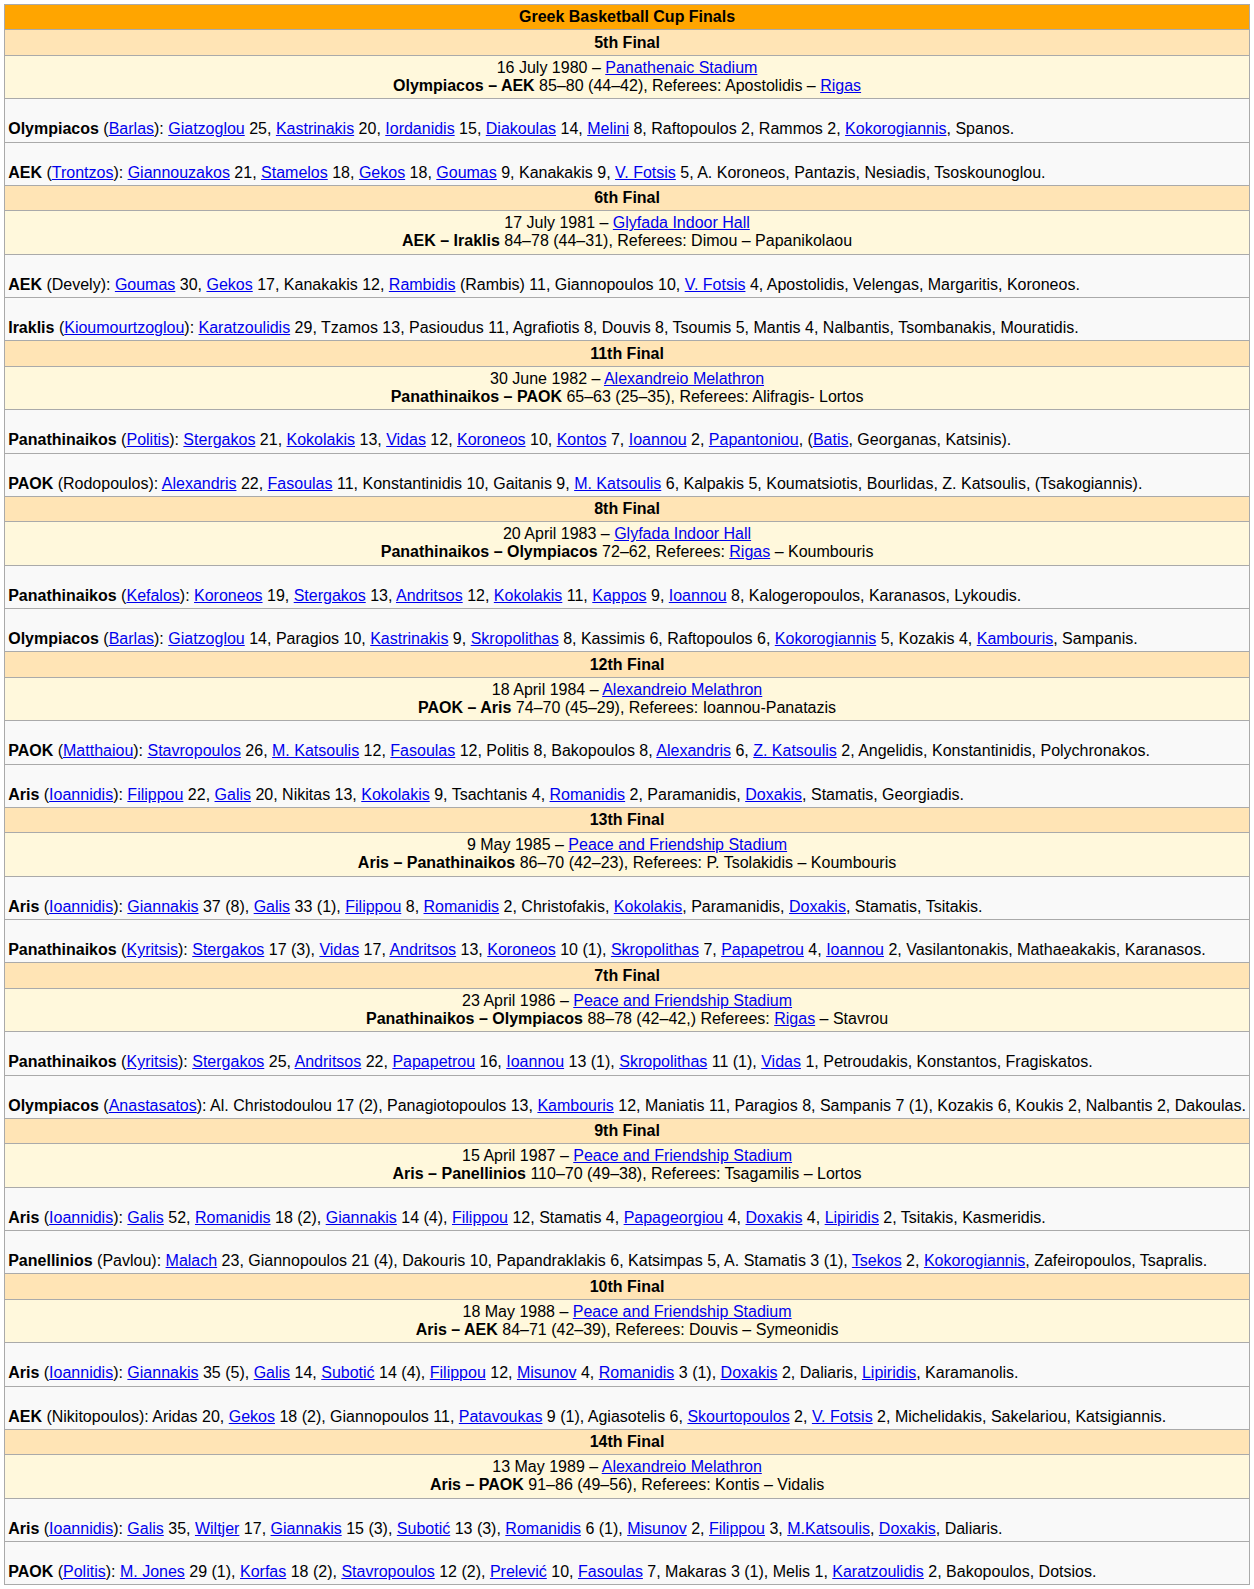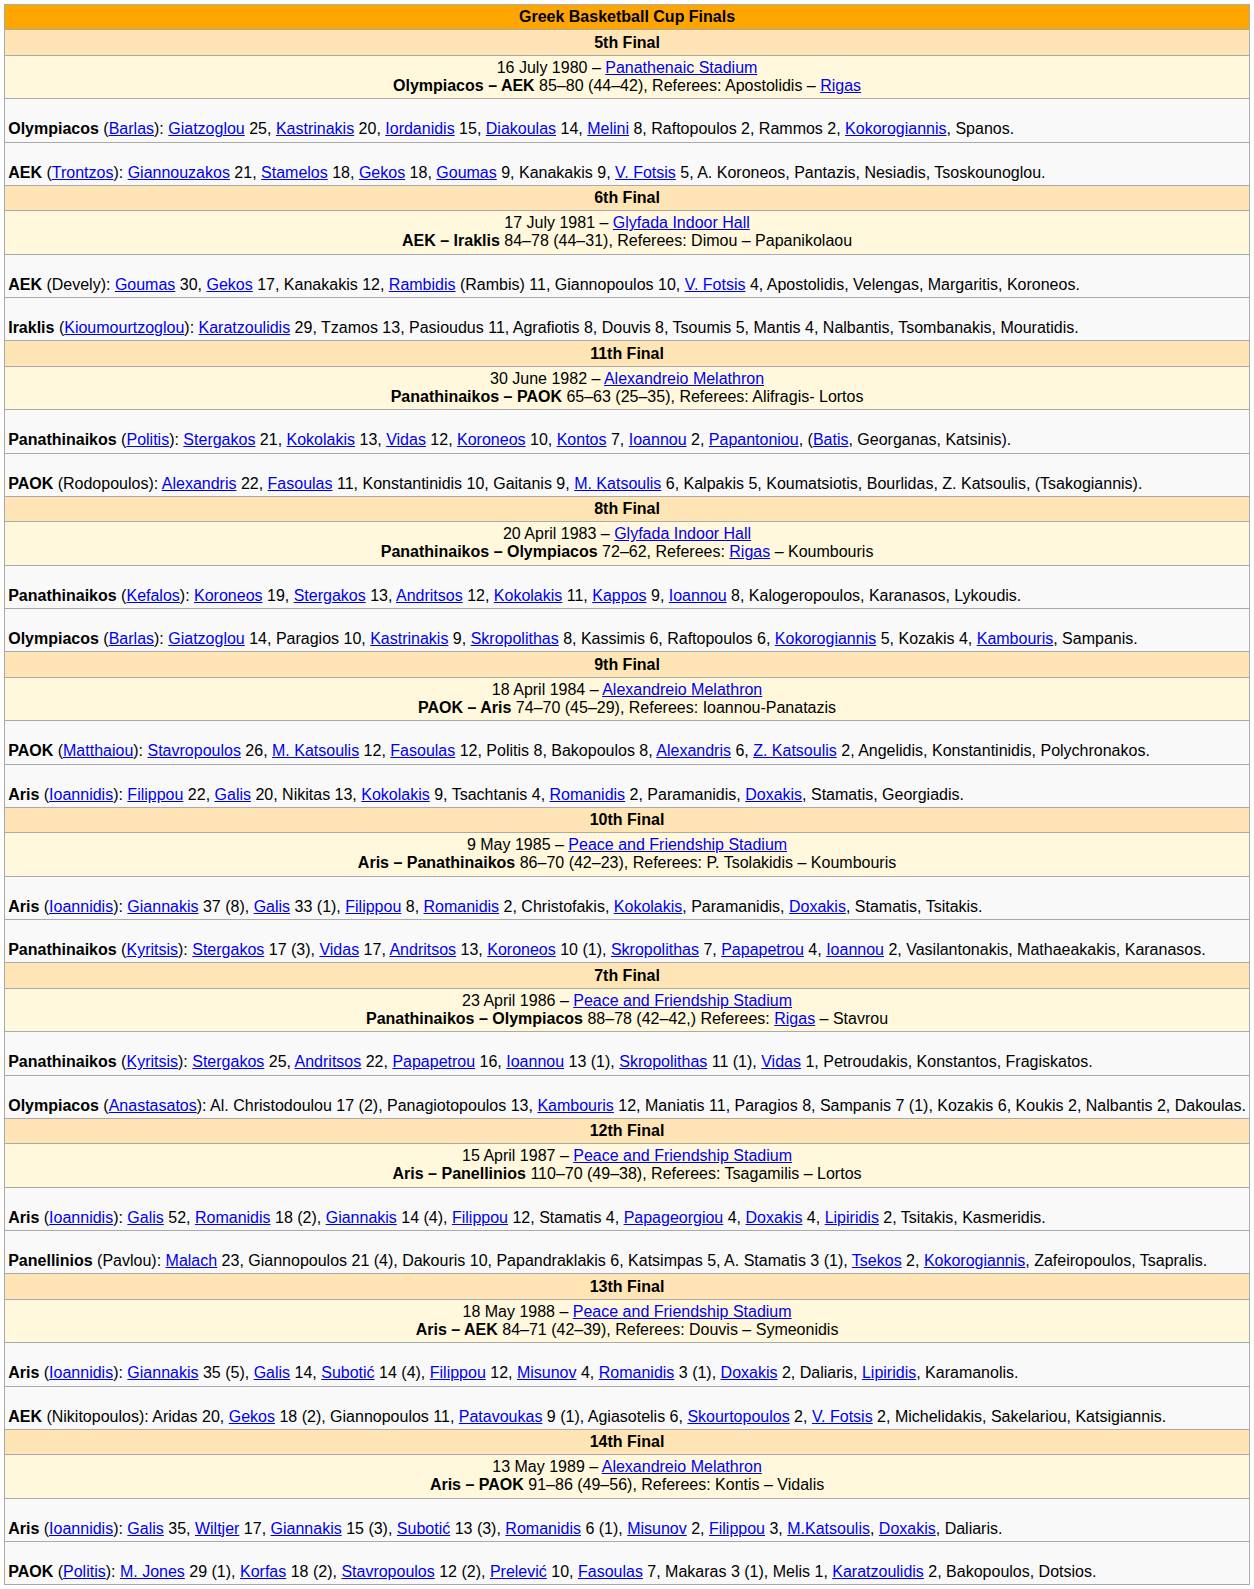row 18 | column 1: 12th Final -> 9th Final
row 22 | column 1: 13th Final -> 10th Final
row 30 | column 1: 9th Final -> 12th Final
row 34 | column 1: 10th Final -> 13th Final
